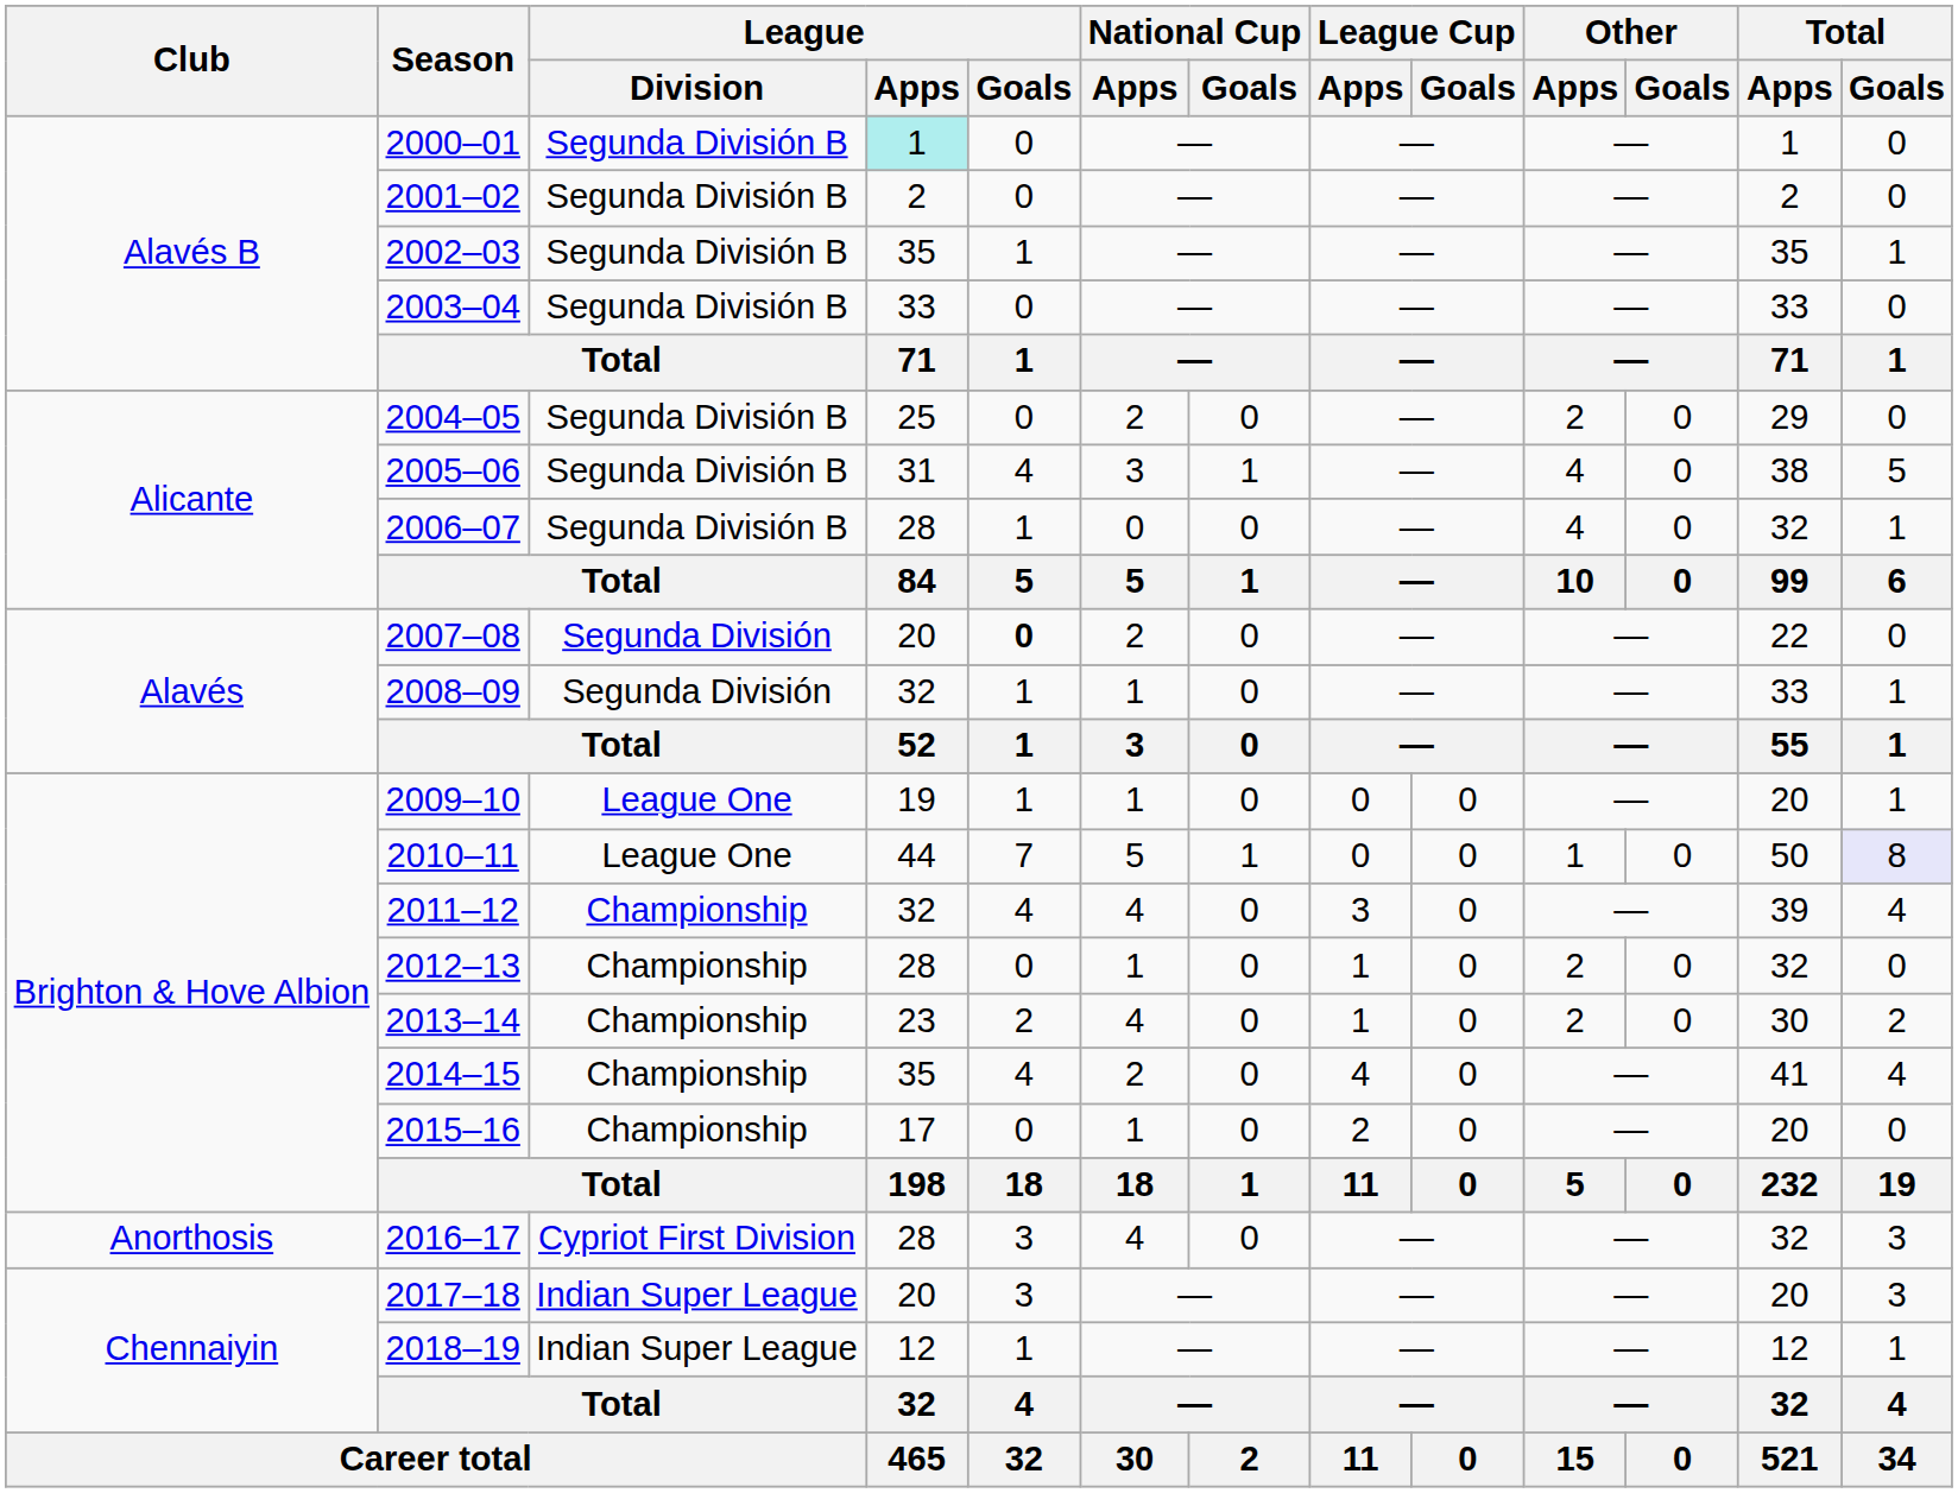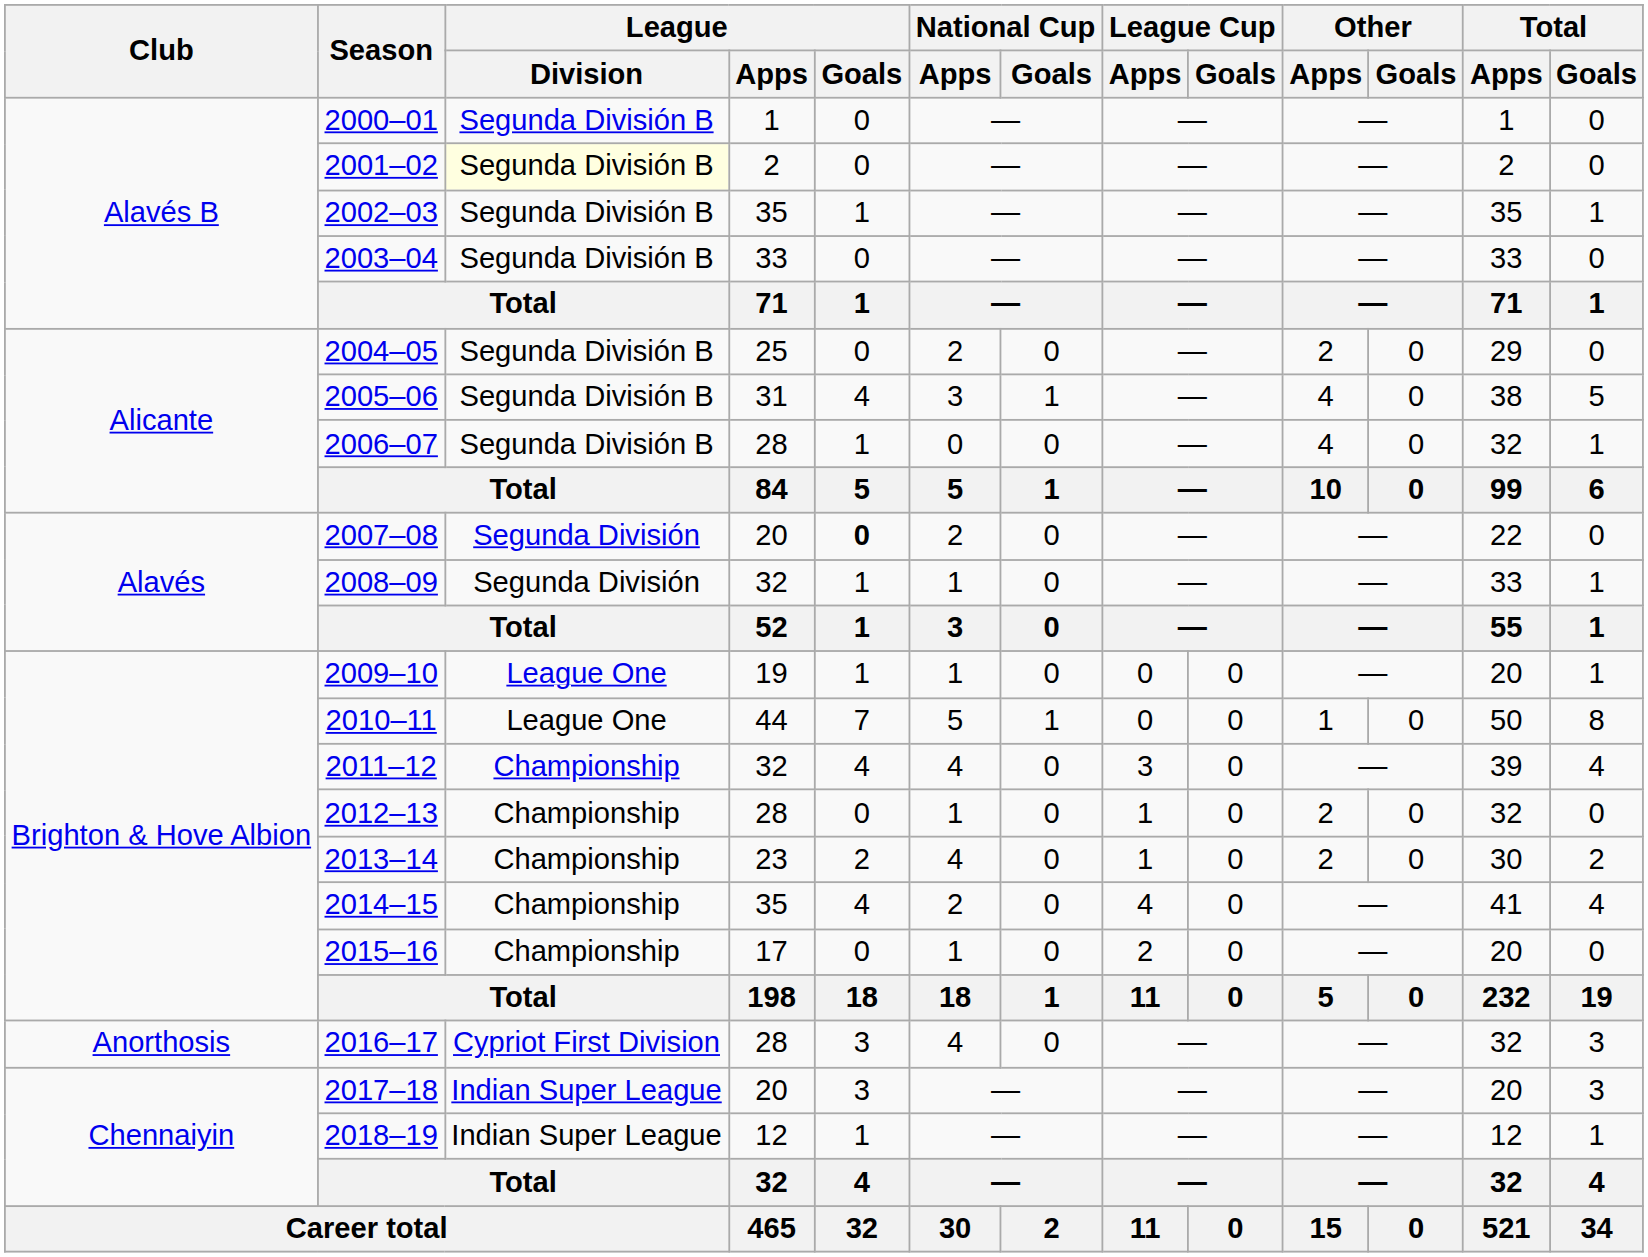2000–01 | League / Apps: paleturquoise background -> no background
2001–02 | League / Division: no background -> lightyellow background
2010–11 | Total / Goals: lavender background -> no background
